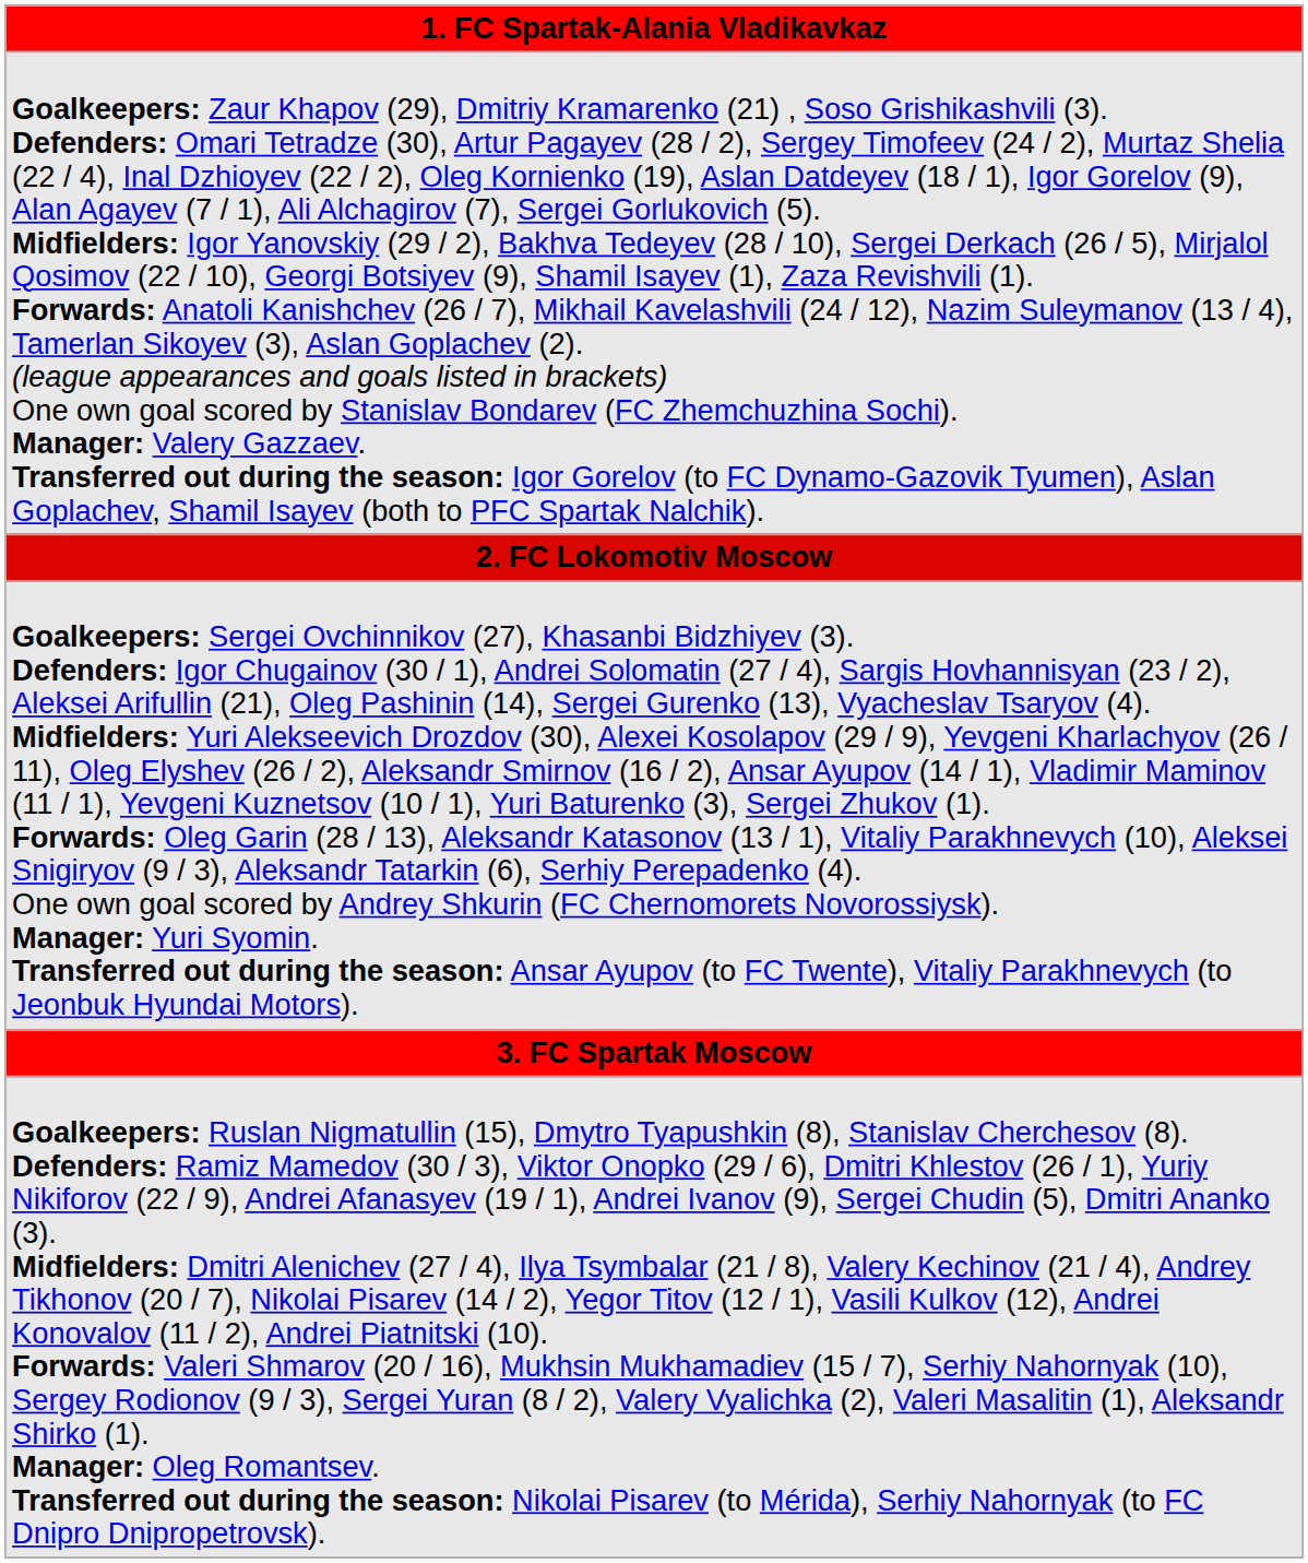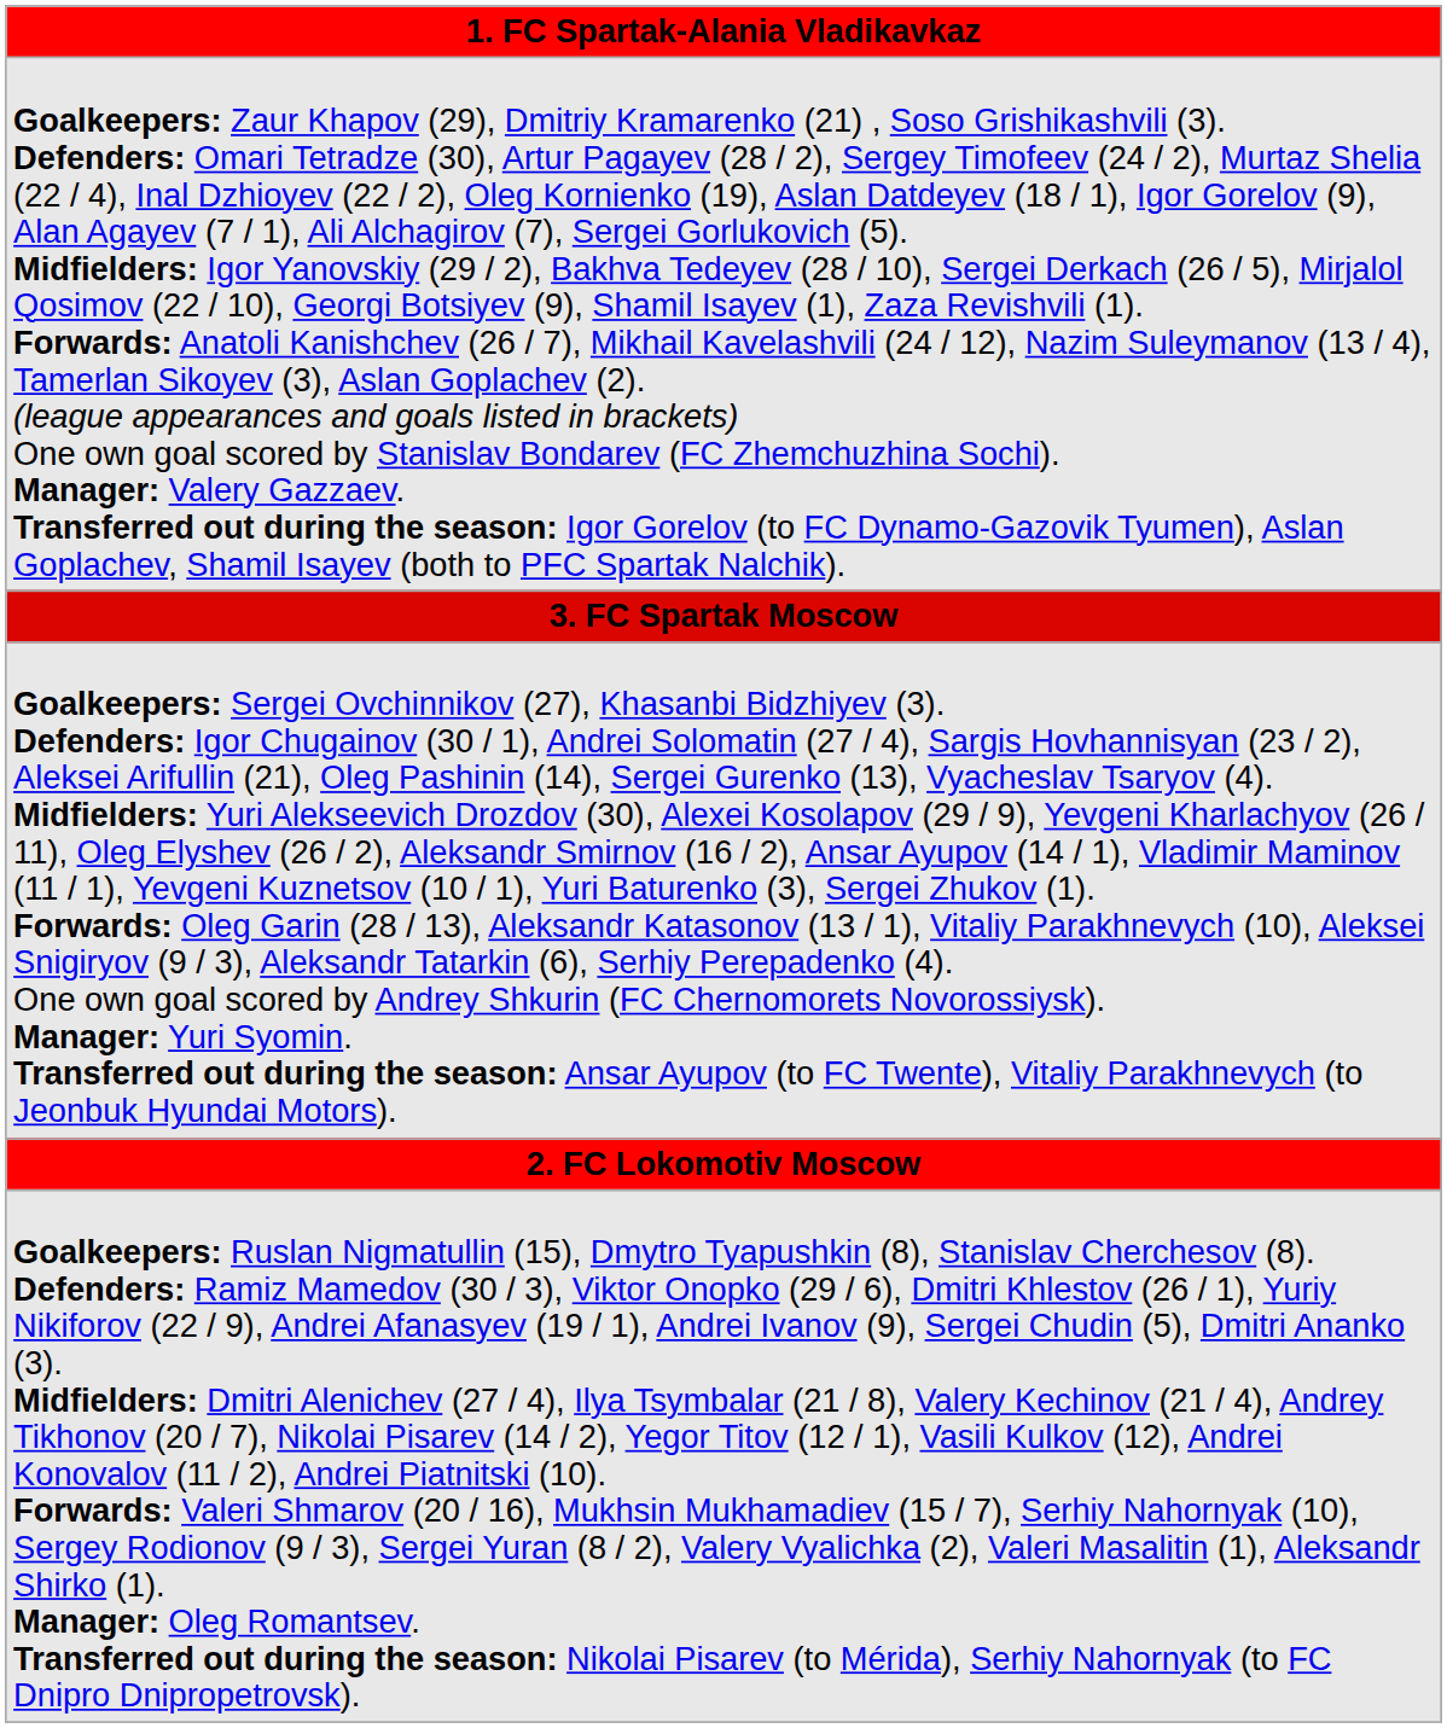row 3 | column 1: 2. FC Lokomotiv Moscow -> 3. FC Spartak Moscow
row 5 | column 1: 3. FC Spartak Moscow -> 2. FC Lokomotiv Moscow
